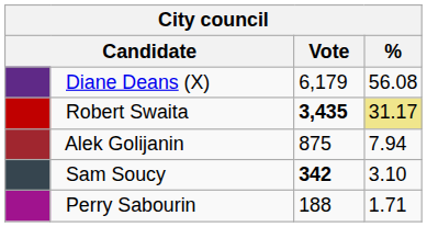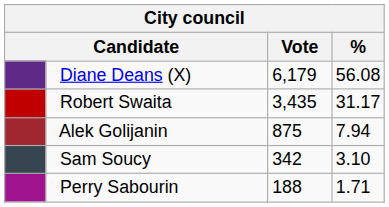Robert Swaita | Vote: bold -> normal
Robert Swaita | %: khaki background -> no background
Sam Soucy | Vote: bold -> normal
